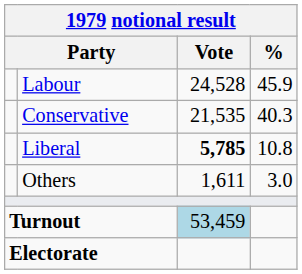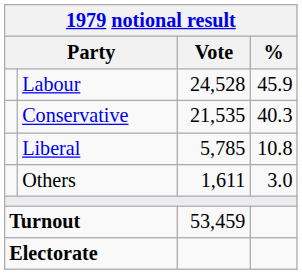Liberal | Vote: bold -> normal
Turnout | Vote: lightblue background -> no background
